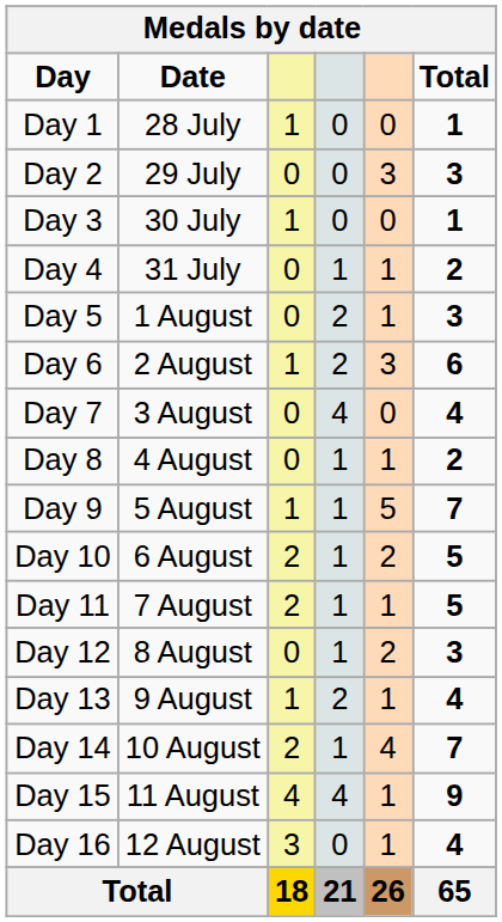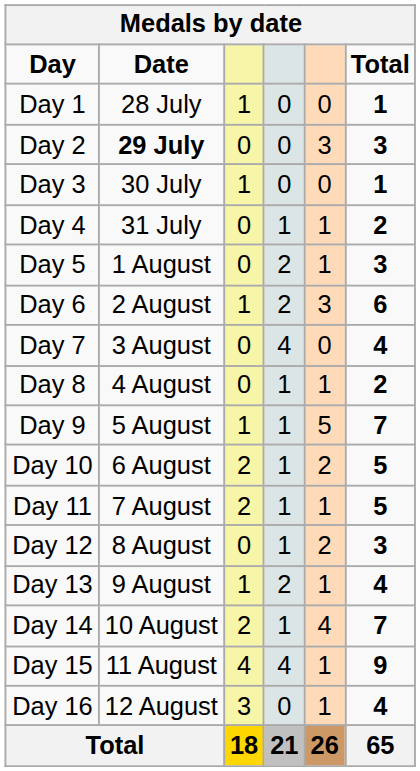Day 2 | Date: normal -> bold
